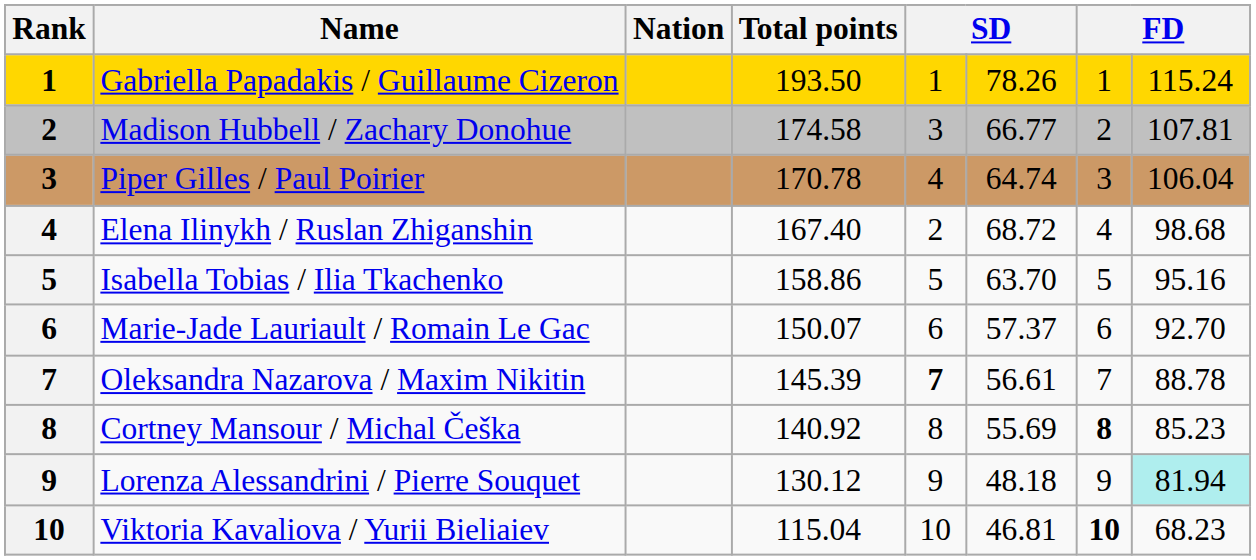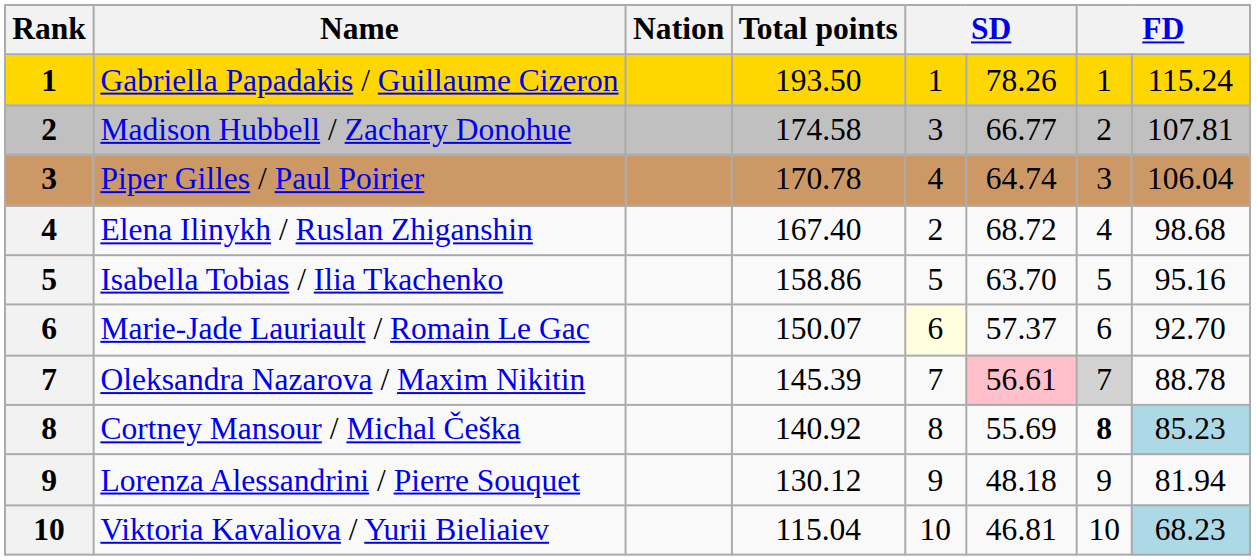Marie-Jade Lauriault / Romain Le Gac | column 5: no background -> lightyellow background
Oleksandra Nazarova / Maxim Nikitin | column 5: bold -> normal
Oleksandra Nazarova / Maxim Nikitin | column 6: no background -> pink background
Oleksandra Nazarova / Maxim Nikitin | column 7: no background -> lightgrey background
Cortney Mansour / Michal Češka | column 8: no background -> lightblue background
Lorenza Alessandrini / Pierre Souquet | column 8: paleturquoise background -> no background
Viktoria Kavaliova / Yurii Bieliaiev | column 7: bold -> normal
Viktoria Kavaliova / Yurii Bieliaiev | column 8: no background -> lightblue background
